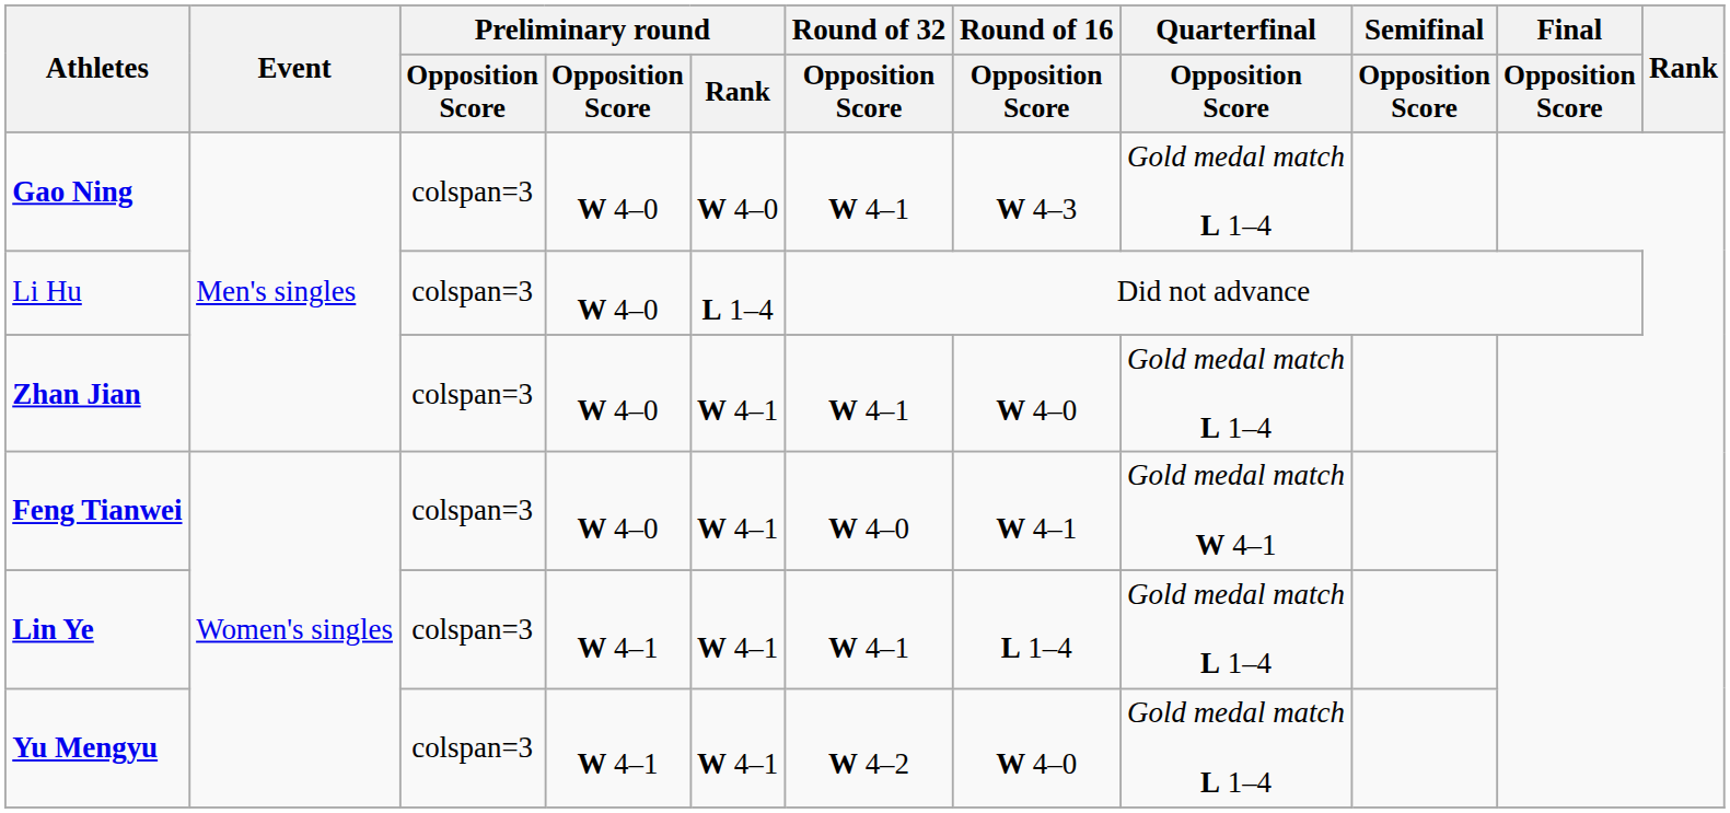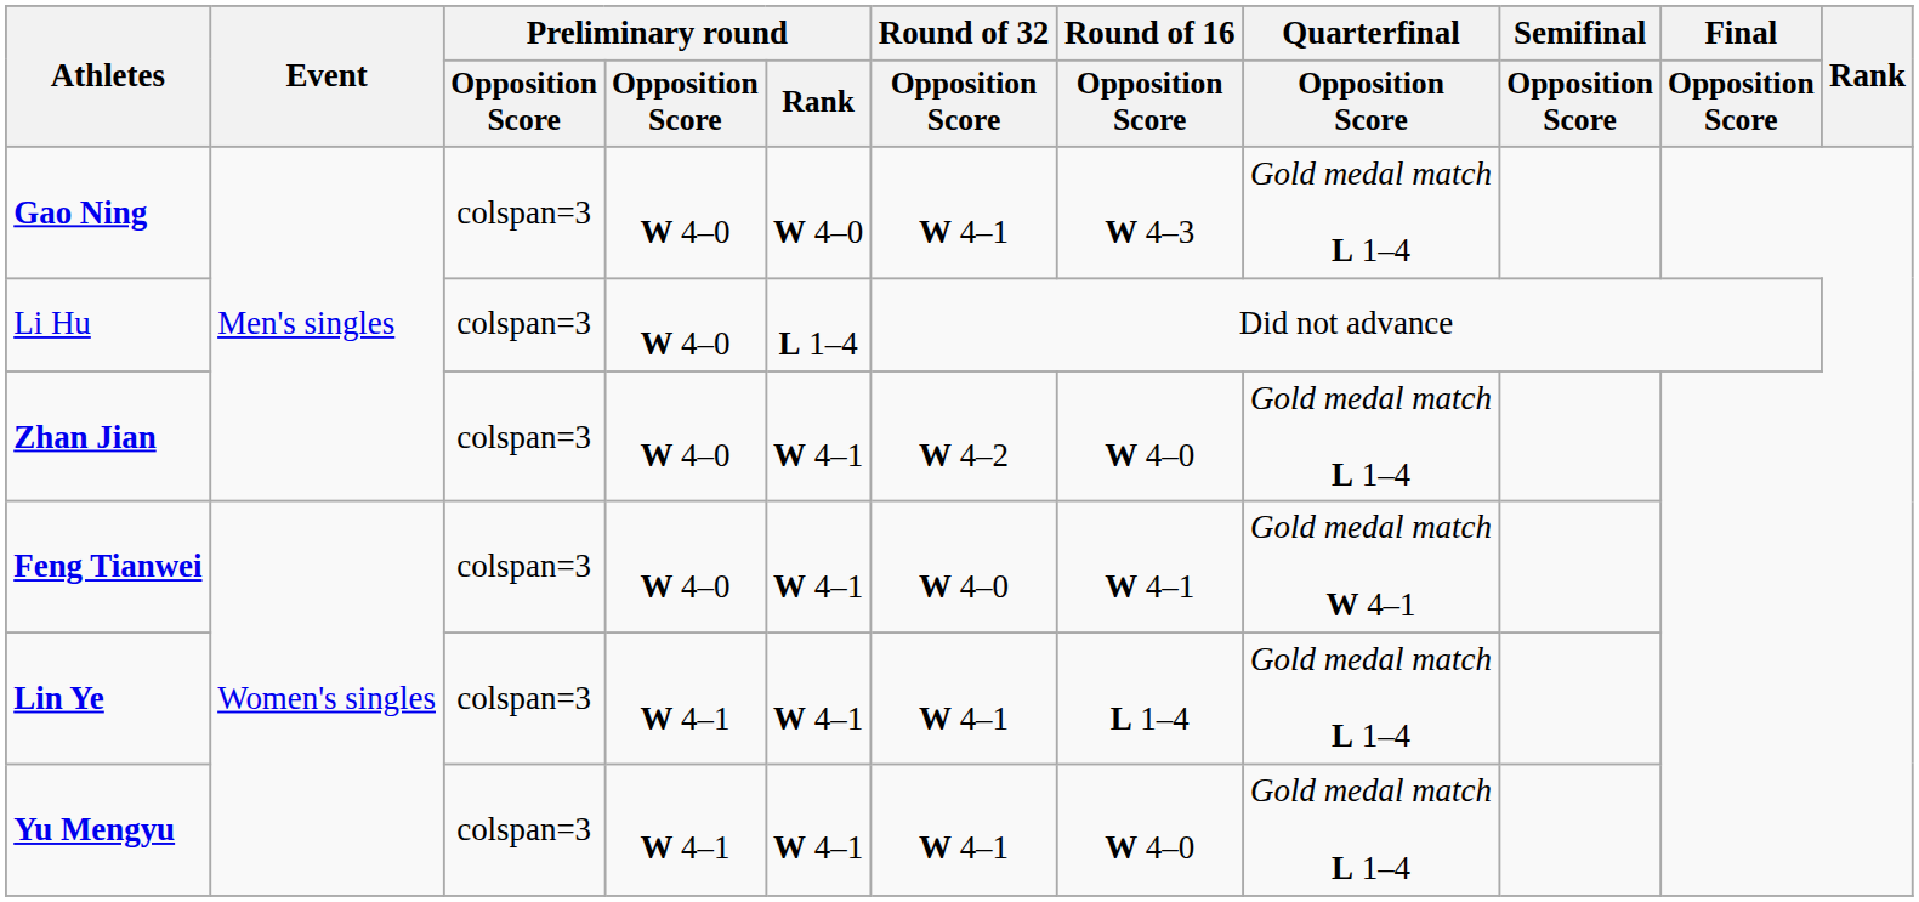Zhan Jian | Round of 32 / Opposition Score: W 4–1 -> W 4–2
Yu Mengyu | Round of 32 / Opposition Score: W 4–2 -> W 4–1
